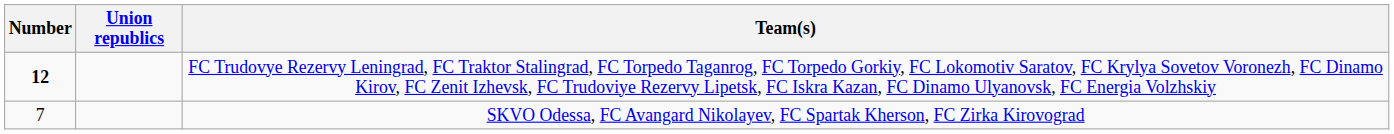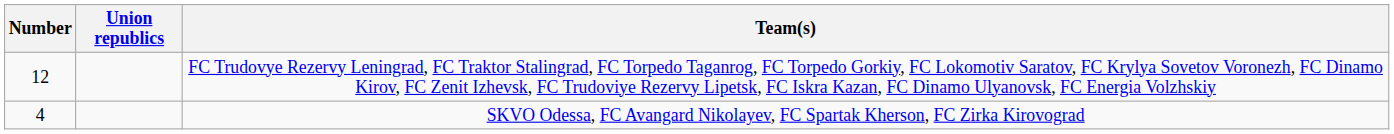row 2 | Number: bold -> normal
row 3 | Number: 7 -> 4
